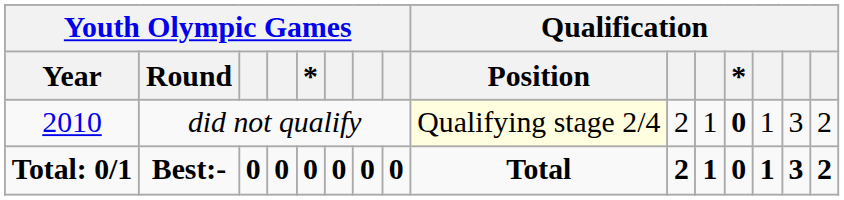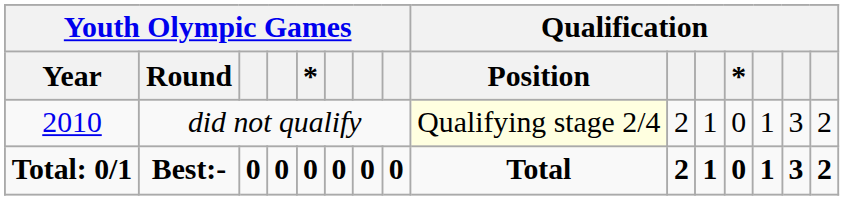2010 | Qualification / *: bold -> normal
